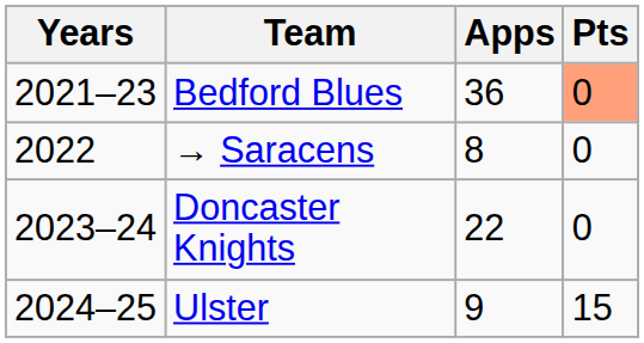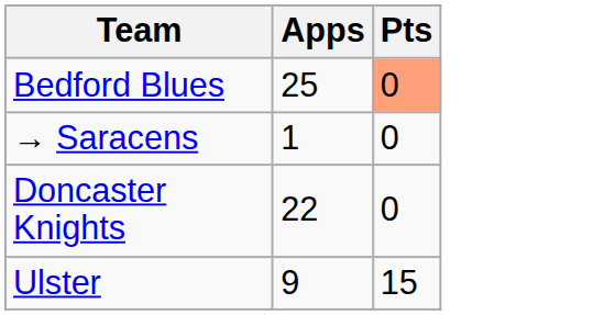- column: Years | 2021–23 | 2022 | 2023–24 | 2024–25
Bedford Blues | Apps: 36 -> 25
→ Saracens | Apps: 8 -> 1
